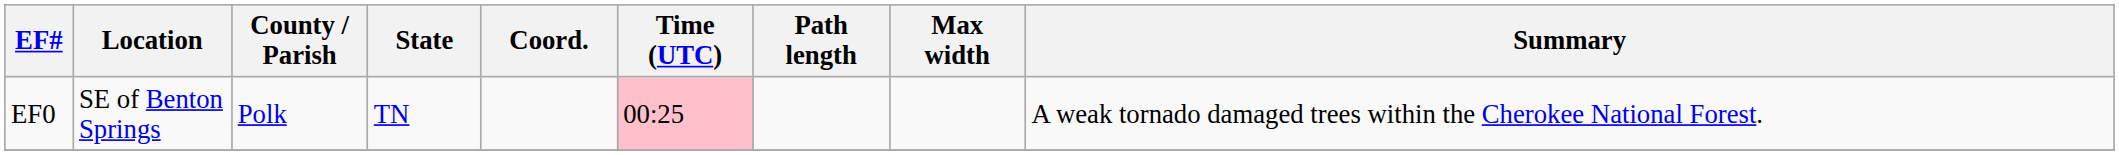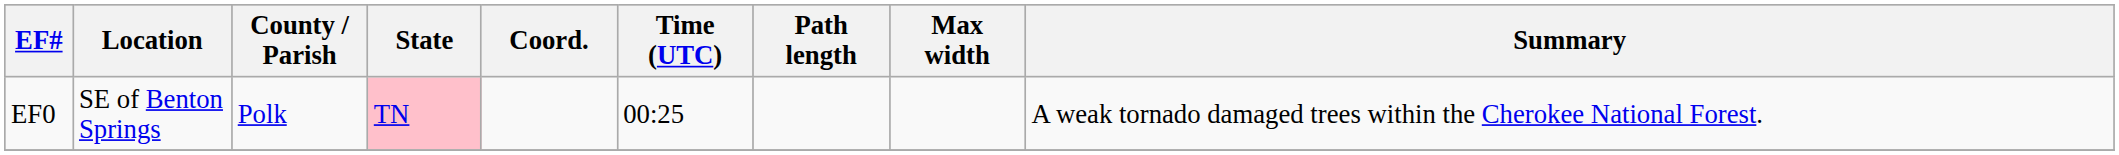EF0 | State: no background -> pink background
EF0 | Time (UTC): pink background -> no background
